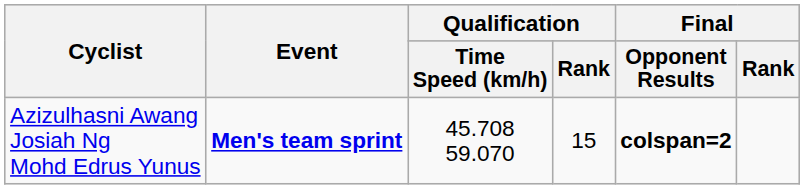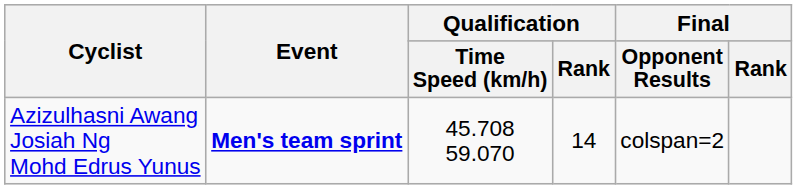Azizulhasni Awang Josiah Ng Mohd Edrus Yunus | Qualification / Rank: 15 -> 14
Azizulhasni Awang Josiah Ng Mohd Edrus Yunus | Final / Opponent Results: bold -> normal
